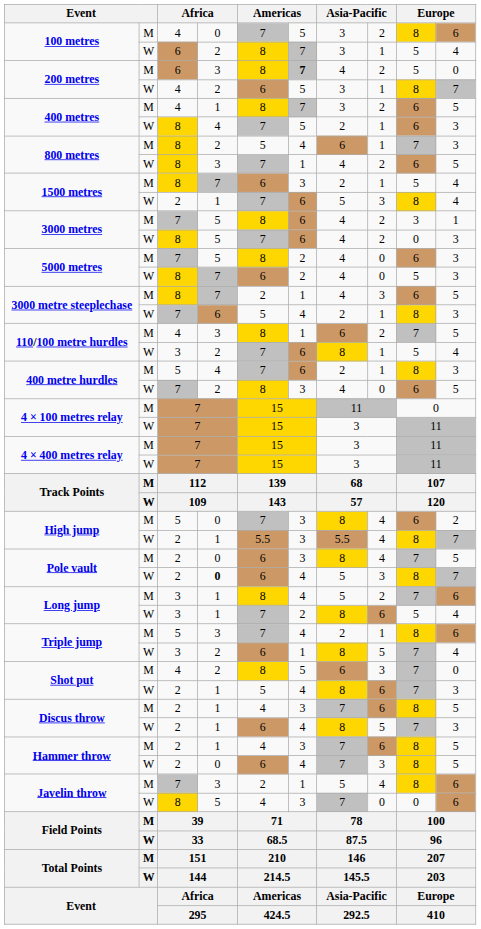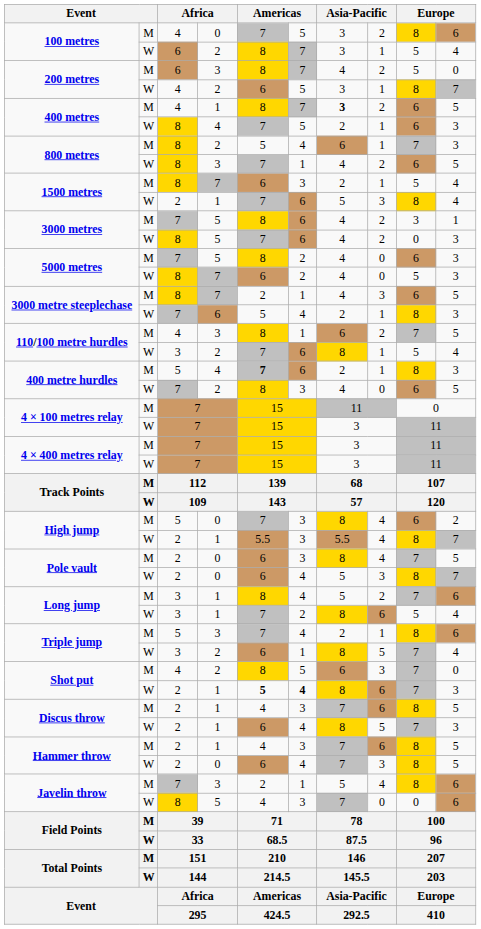200 metres / M | column 6: bold -> normal
400 metres / M | column 7: normal -> bold
400 metre hurdles / M | column 5: normal -> bold
Pole vault / W | column 4: bold -> normal
Shot put / W | column 5: normal -> bold
Shot put / W | column 6: normal -> bold
